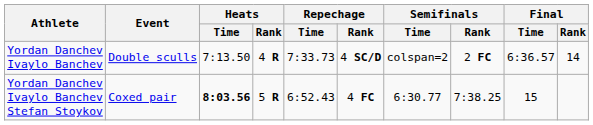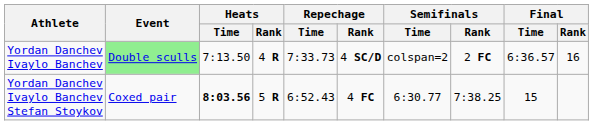Yordan Danchev Ivaylo Banchev | Event: no background -> lightgreen background
Yordan Danchev Ivaylo Banchev | Final / Rank: 14 -> 16
